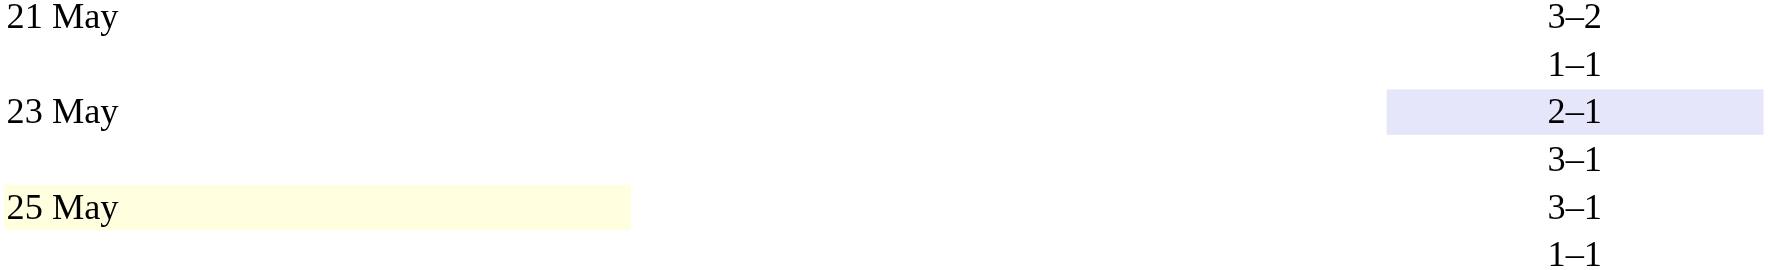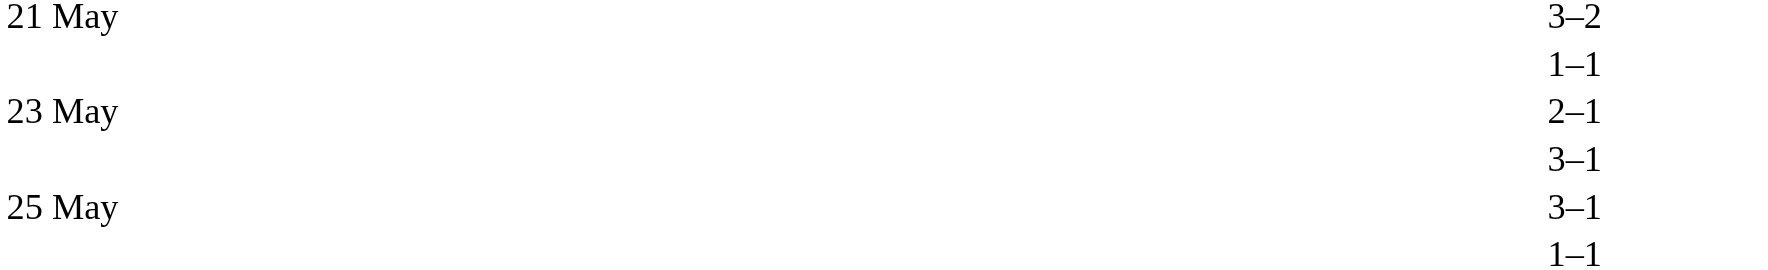23 May | column 2: lavender background -> no background
25 May | column 1: lightyellow background -> no background
